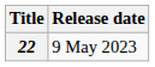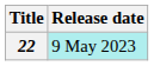22 | Release date: no background -> paleturquoise background
